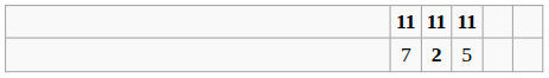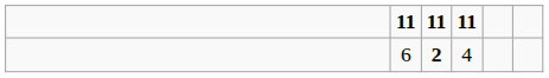row 2 | column 2: 7 -> 6
row 2 | column 4: 5 -> 4
